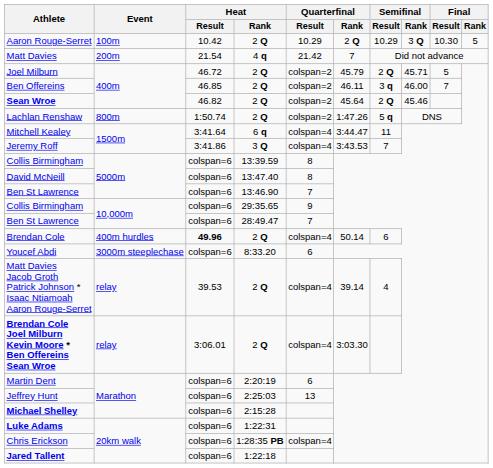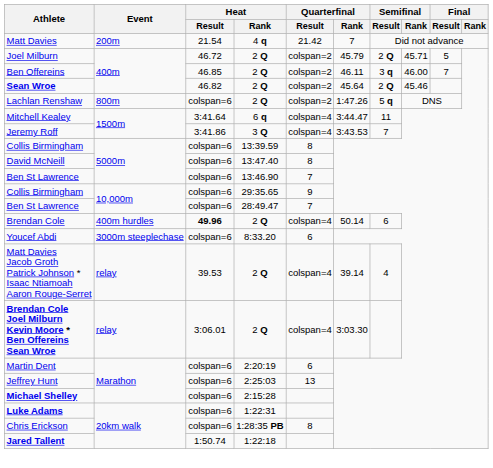- row: Aaron Rouge-Serret | 100m | 10.42 | 2 Q | 10.29 | 2 Q | 10.29 | 3 Q | 10.30 | 5
Lachlan Renshaw | Heat / Result: 1:50.74 -> colspan=6
Chris Erickson | Quarterfinal / Result: colspan=4 -> 8
Jared Tallent | Heat / Result: colspan=6 -> 1:50.74
